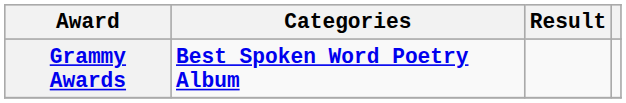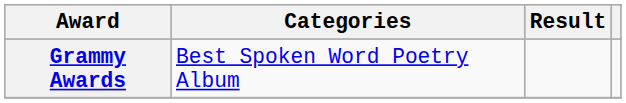Grammy Awards | Categories: bold -> normal
